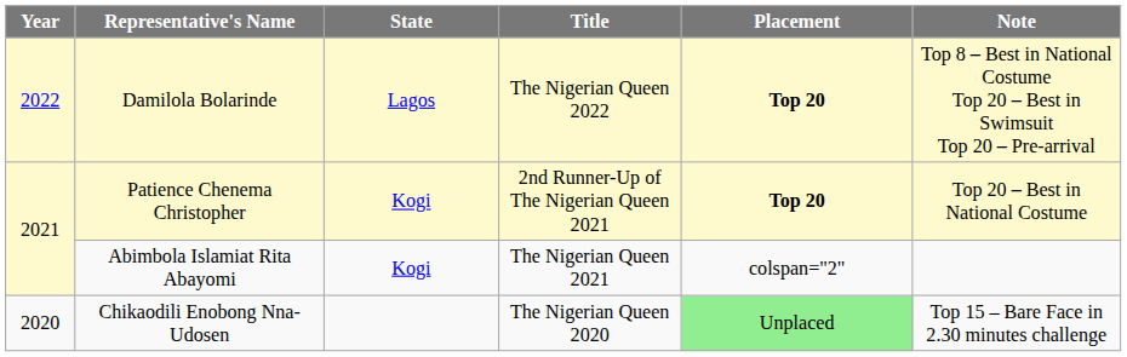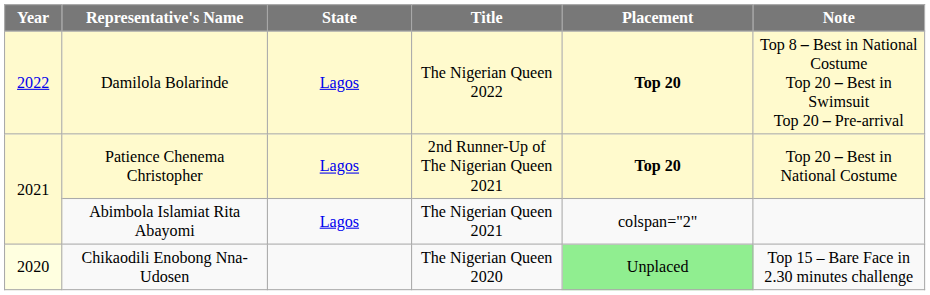Patience Chenema Christopher | State: Kogi -> Lagos
Abimbola Islamiat Rita Abayomi | State: Kogi -> Lagos
Chikaodili Enobong Nna-Udosen | Year: no background -> lightyellow background
